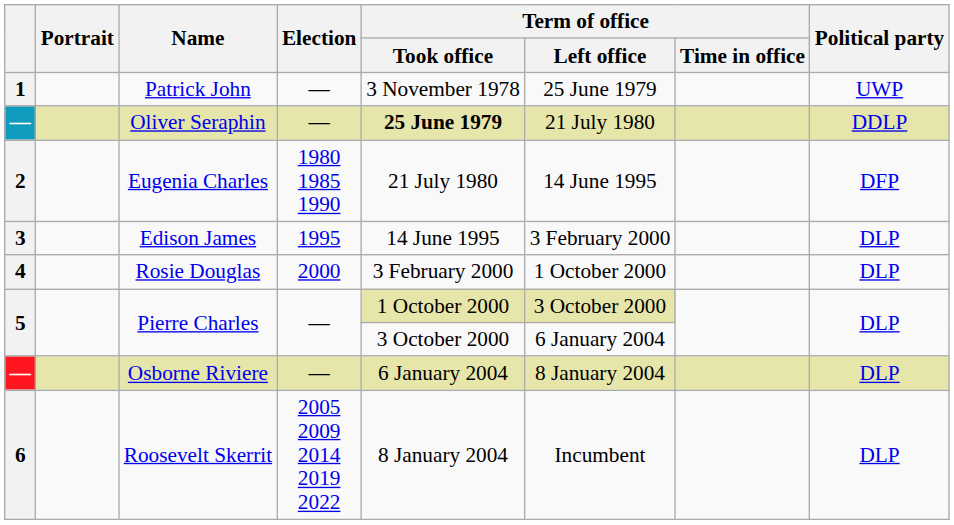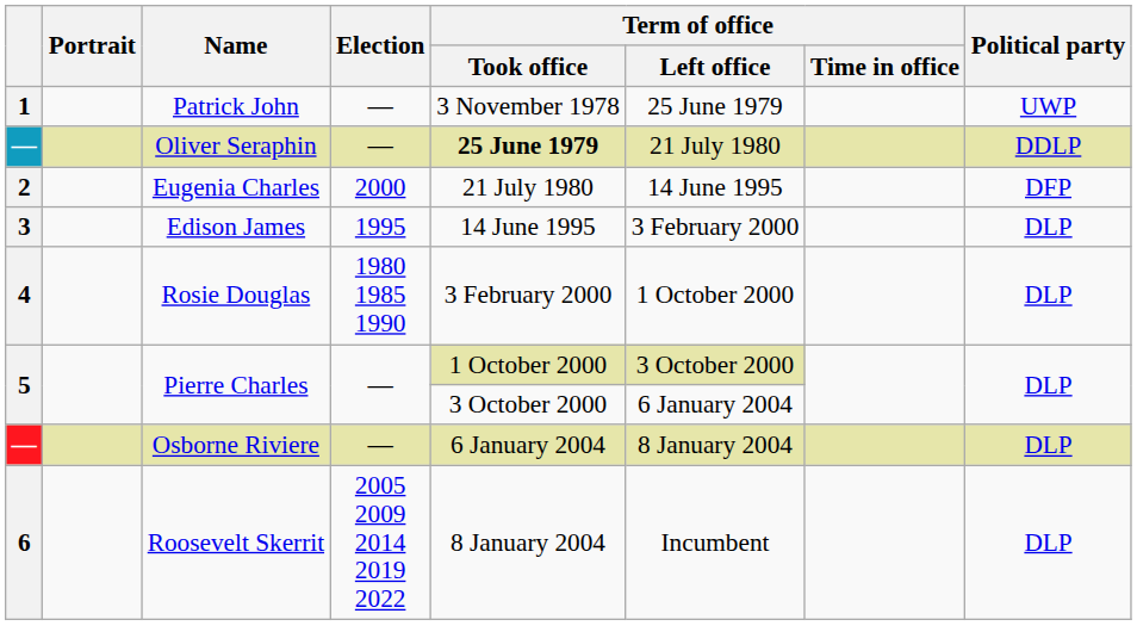Eugenia Charles | Election: 1980 1985 1990 -> 2000
Rosie Douglas | Election: 2000 -> 1980 1985 1990
